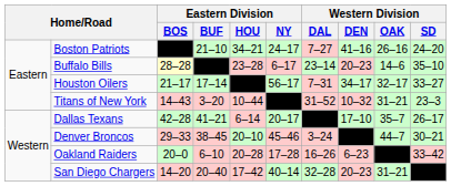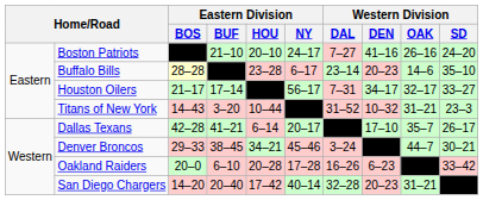Boston Patriots | Eastern Division / HOU: 34–21 -> 20–10
Denver Broncos | Eastern Division / HOU: 20–10 -> 34–21
